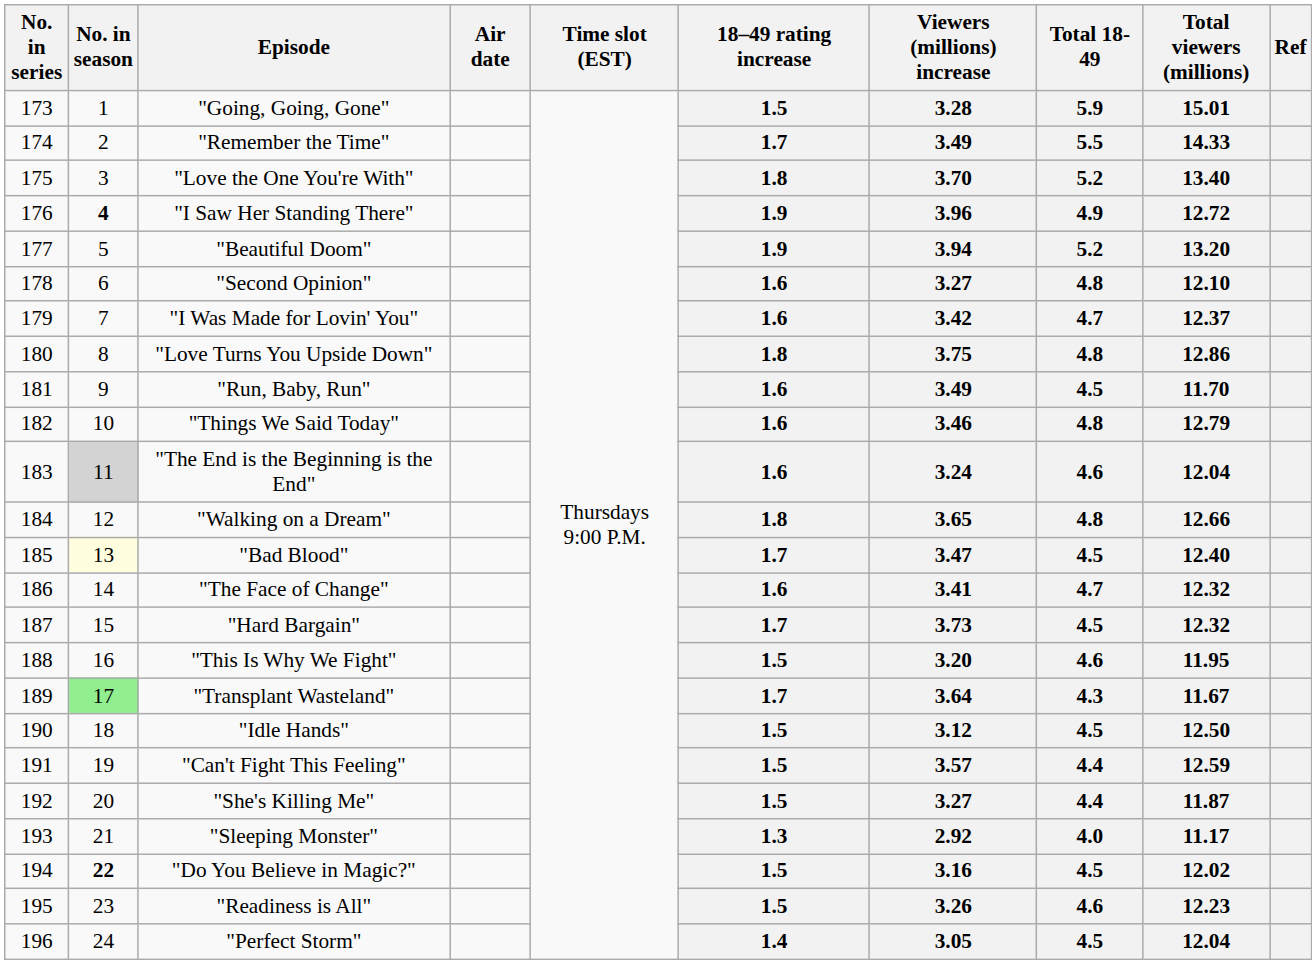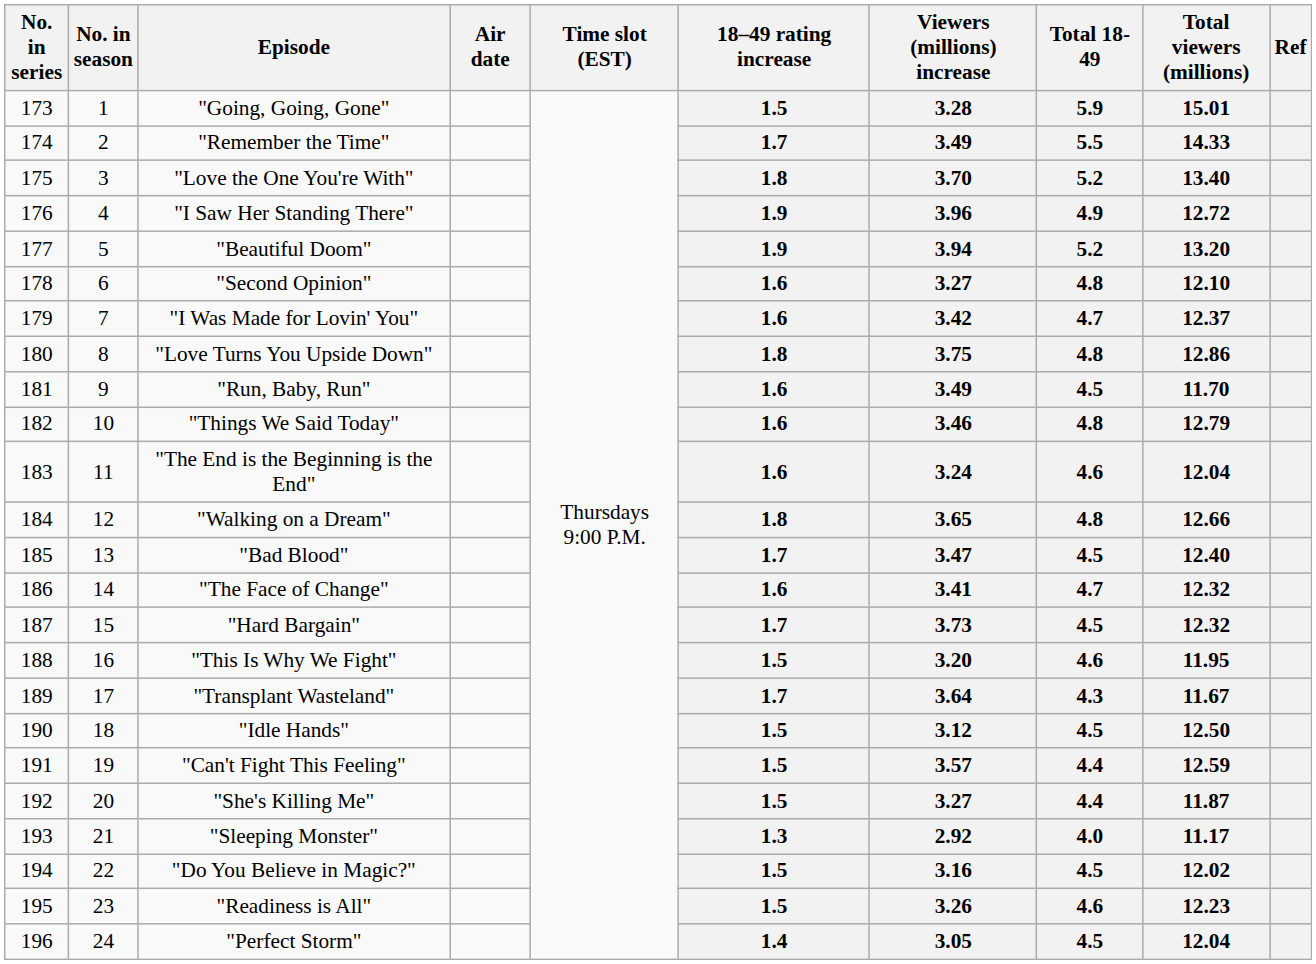"I Saw Her Standing There" | No. in season: bold -> normal
"The End is the Beginning is the End" | No. in season: lightgrey background -> no background
"Bad Blood" | No. in season: lightyellow background -> no background
"Transplant Wasteland" | No. in season: lightgreen background -> no background
"Do You Believe in Magic?" | No. in season: bold -> normal
